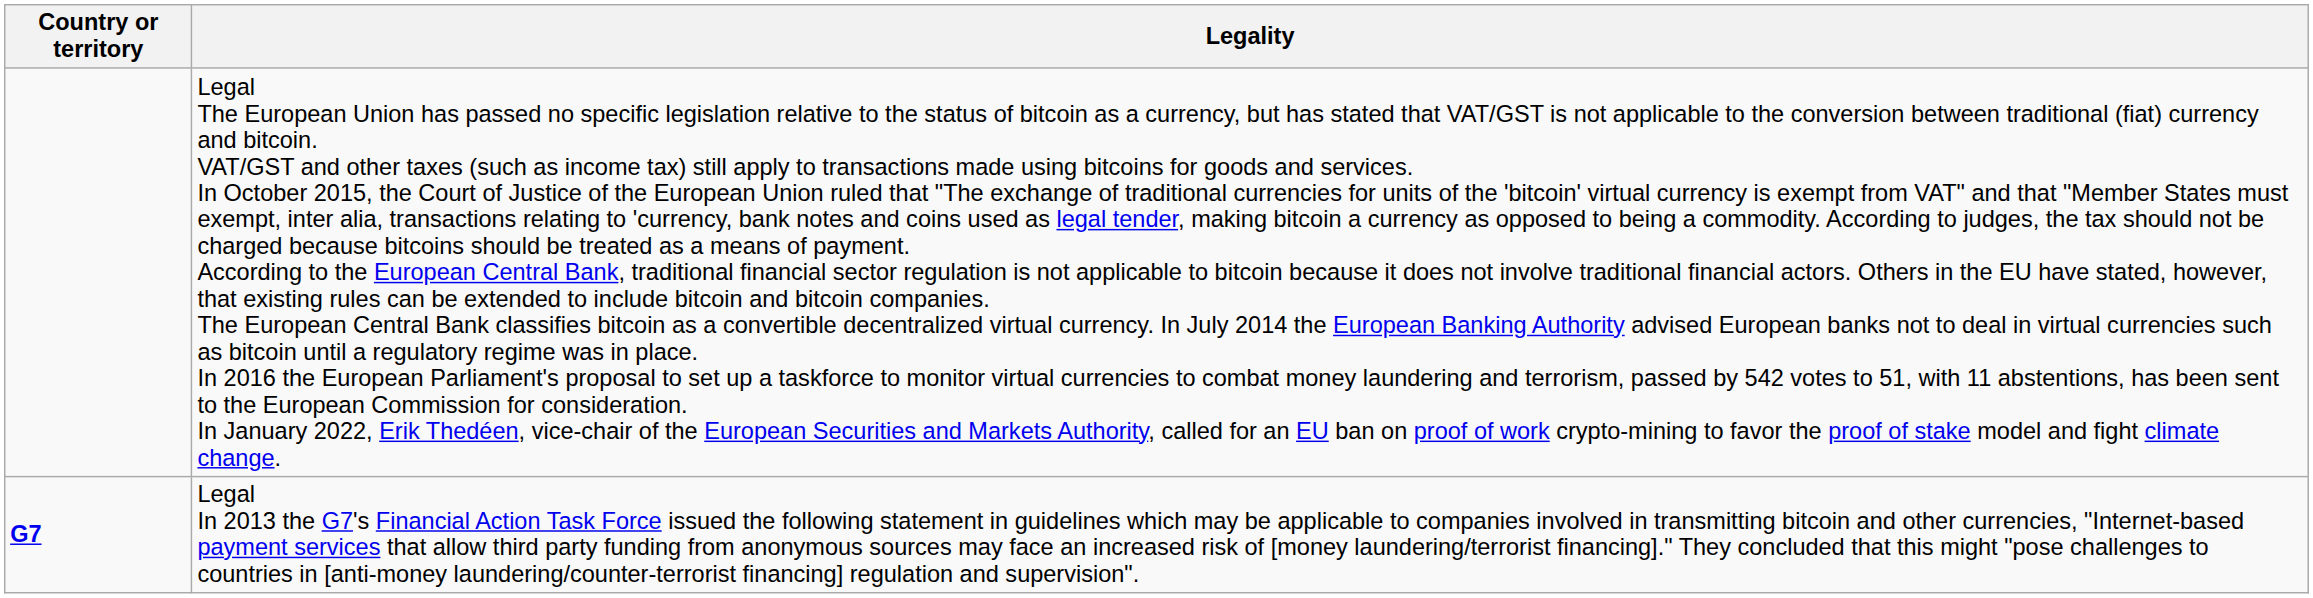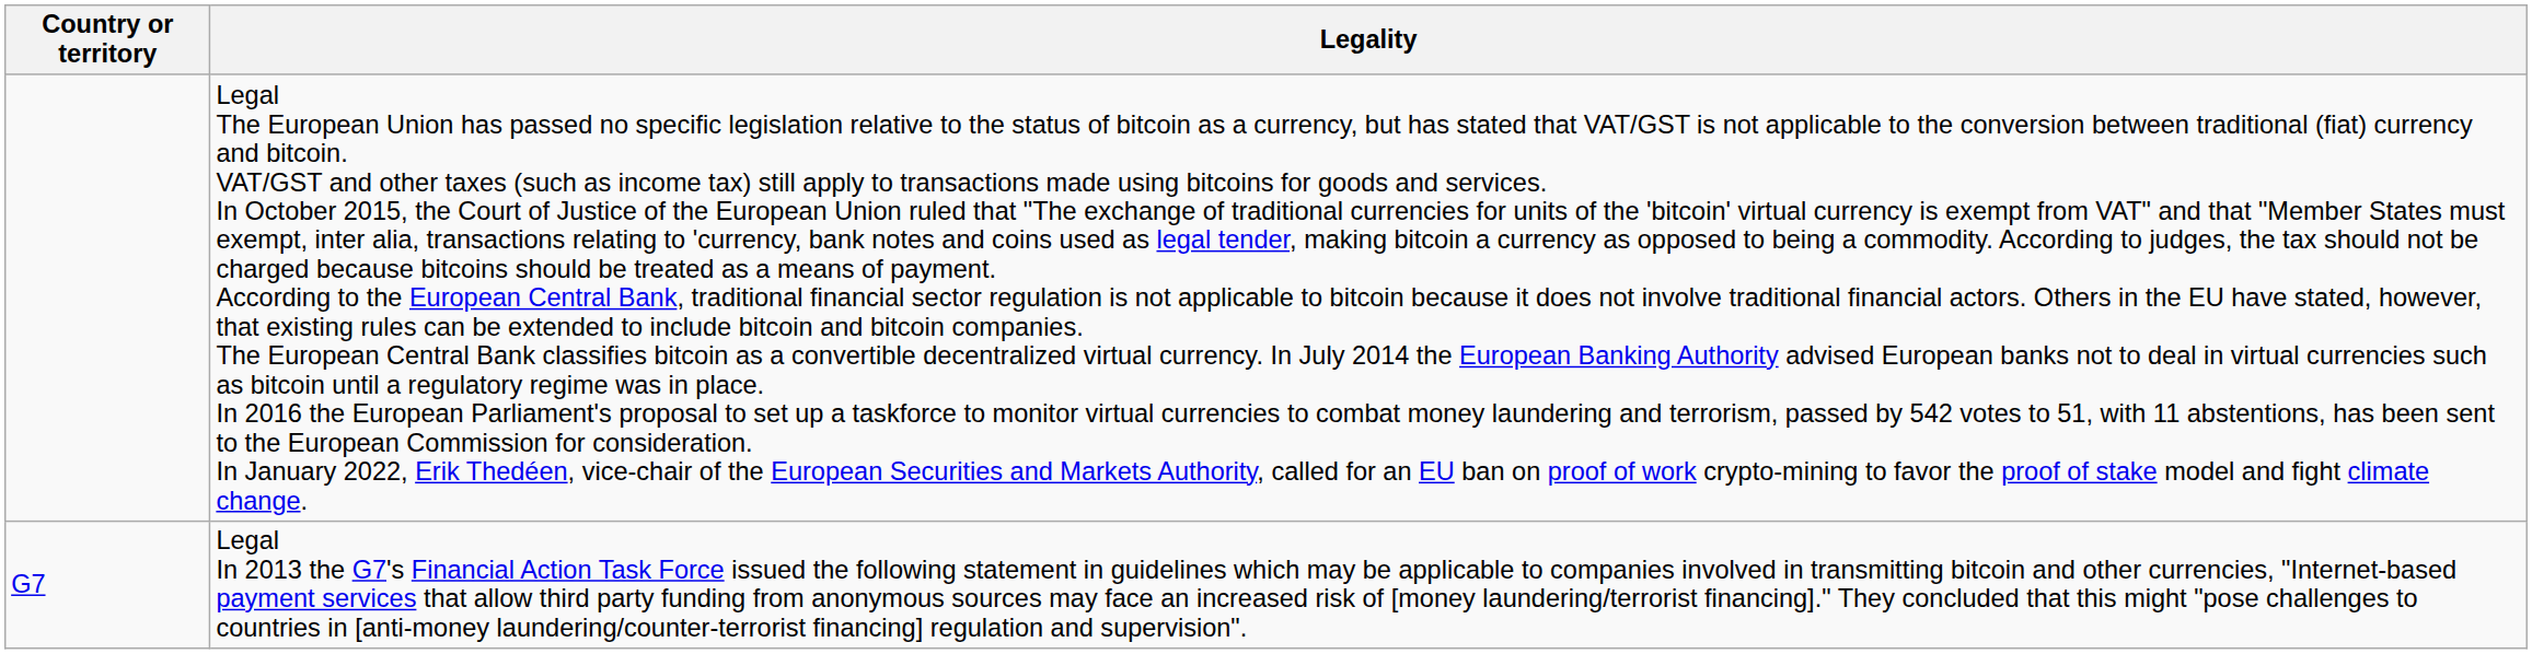row 3 | Country or territory: bold -> normal
